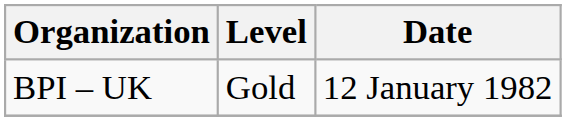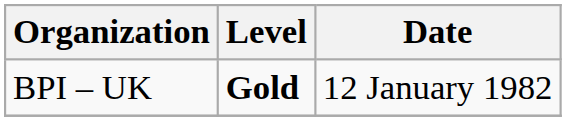BPI – UK | Level: normal -> bold
